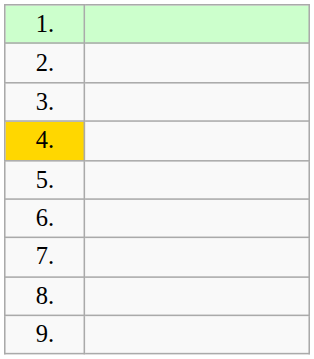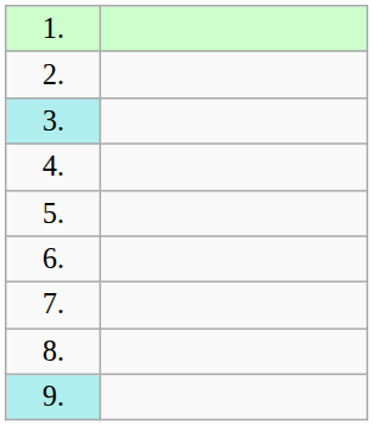3. | column 1: no background -> paleturquoise background
4. | column 1: gold background -> no background
9. | column 1: no background -> paleturquoise background
